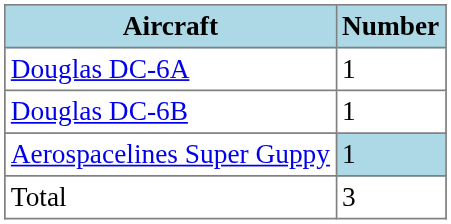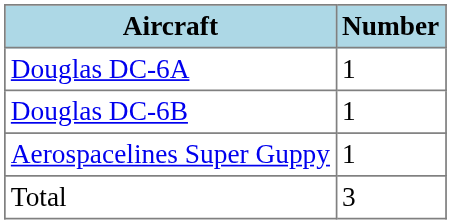Aerospacelines Super Guppy | Number: lightblue background -> no background
